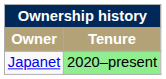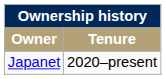Japanet | Tenure: lightgreen background -> no background
